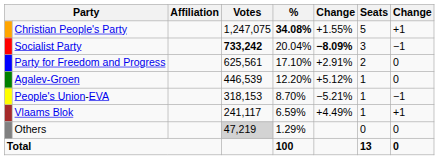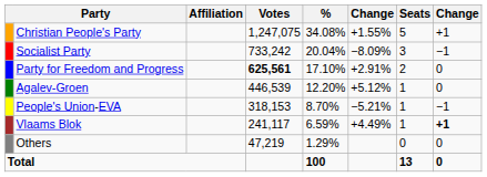Christian People's Party | %: bold -> normal
Socialist Party | Votes: bold -> normal
Socialist Party | column 6: bold -> normal
Party for Freedom and Progress | Votes: normal -> bold
Vlaams Blok | column 8: normal -> bold
Others | Votes: lightgrey background -> no background
